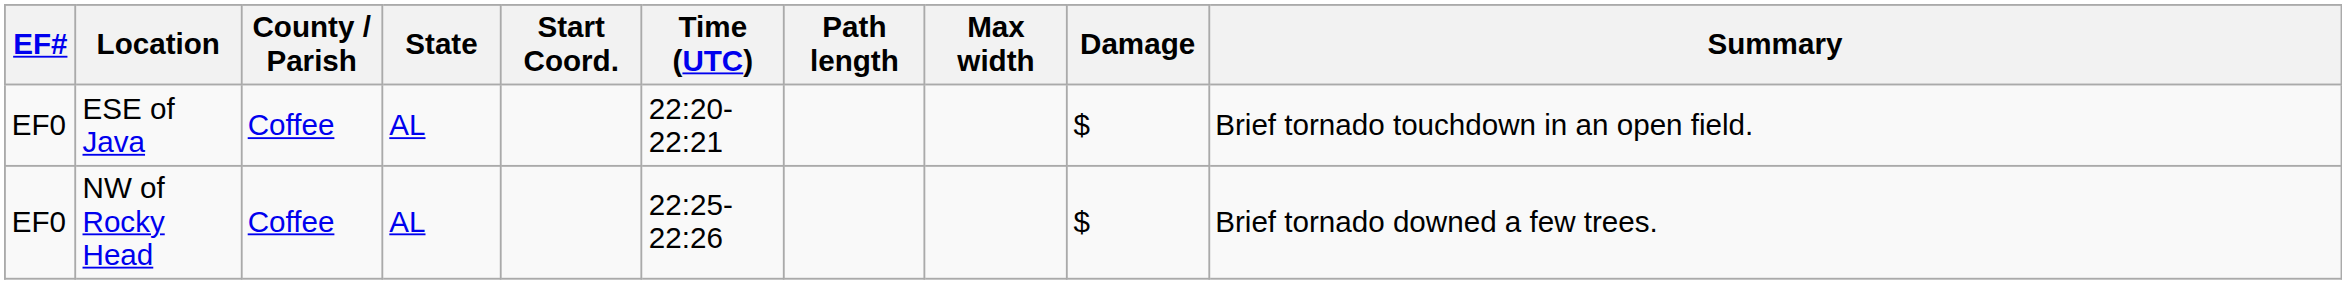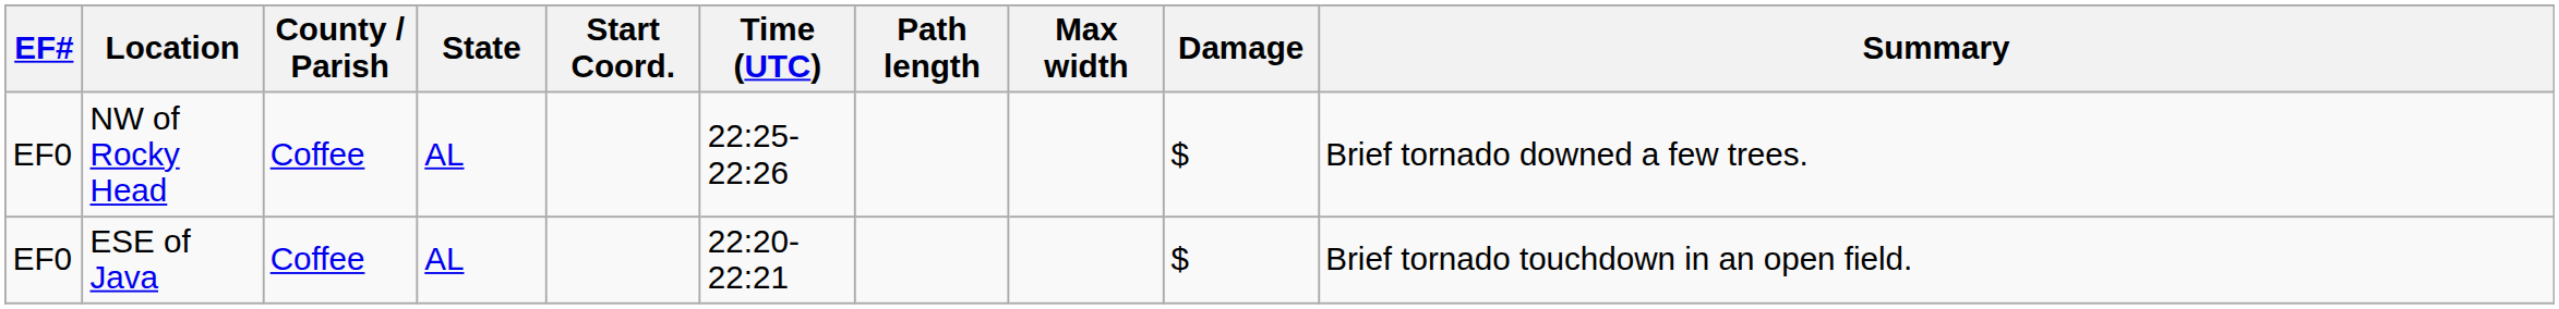rows swapped: ESE of Java <-> NW of Rocky Head
